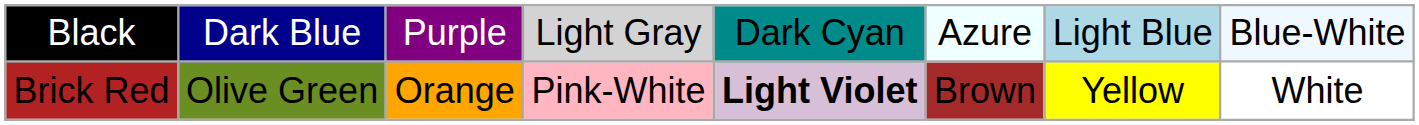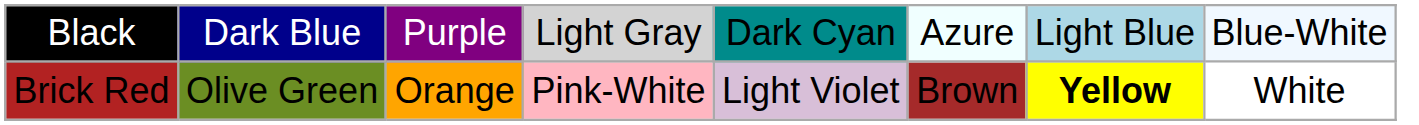Brick Red | column 5: bold -> normal
Brick Red | column 7: normal -> bold
